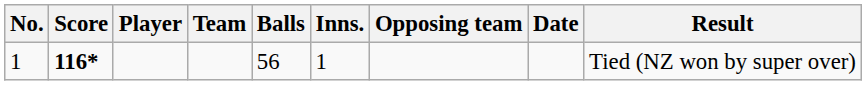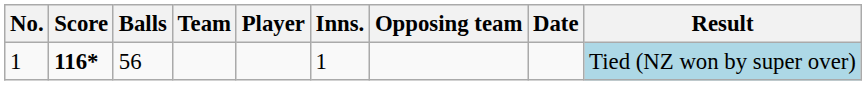columns swapped: Player <-> Balls
row 2 | Result: no background -> lightblue background
